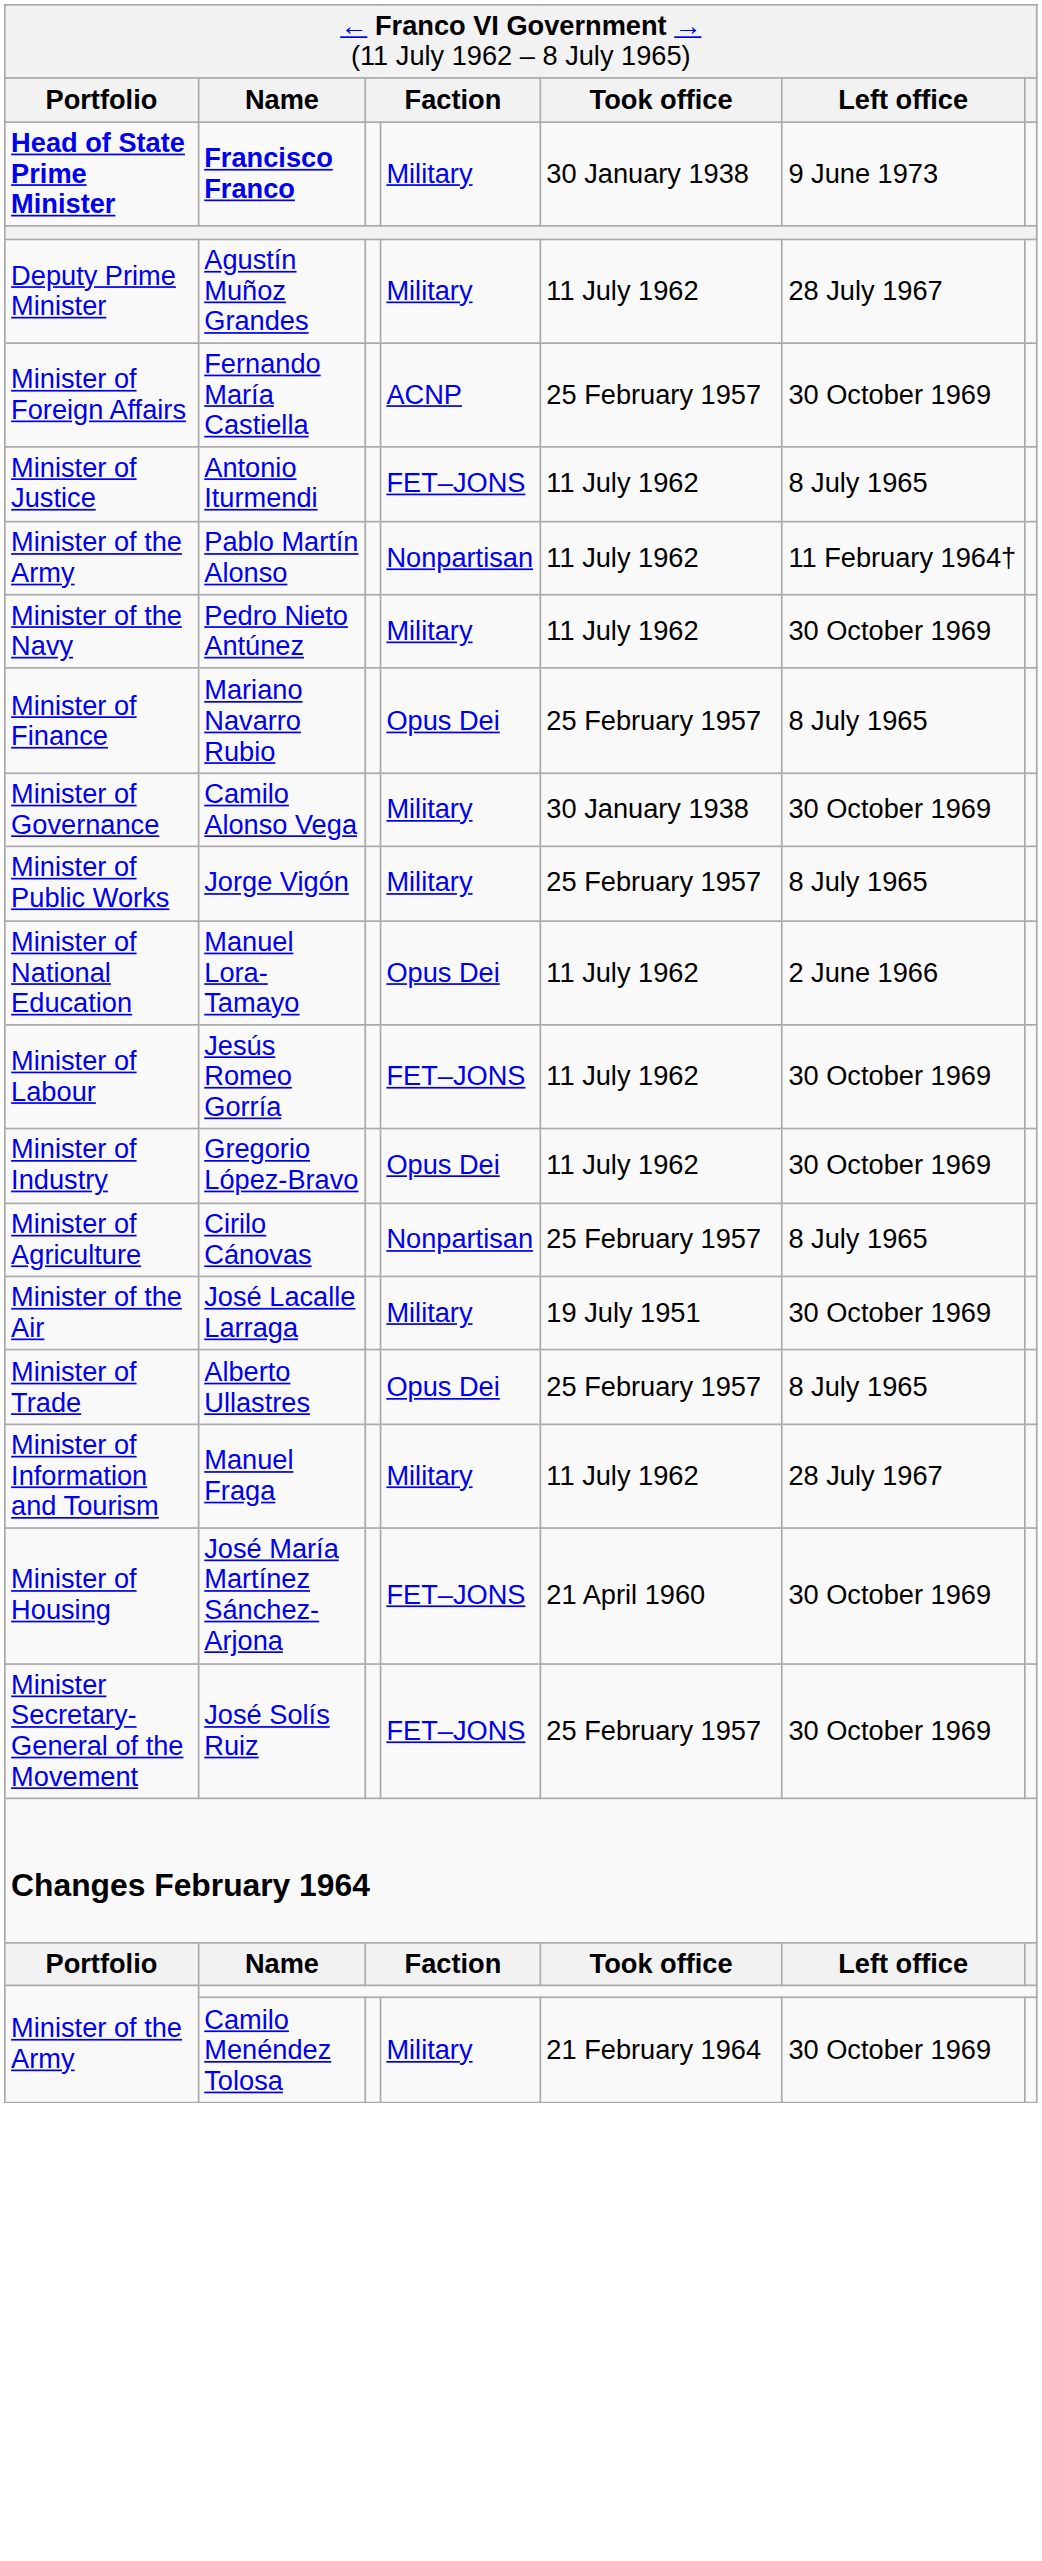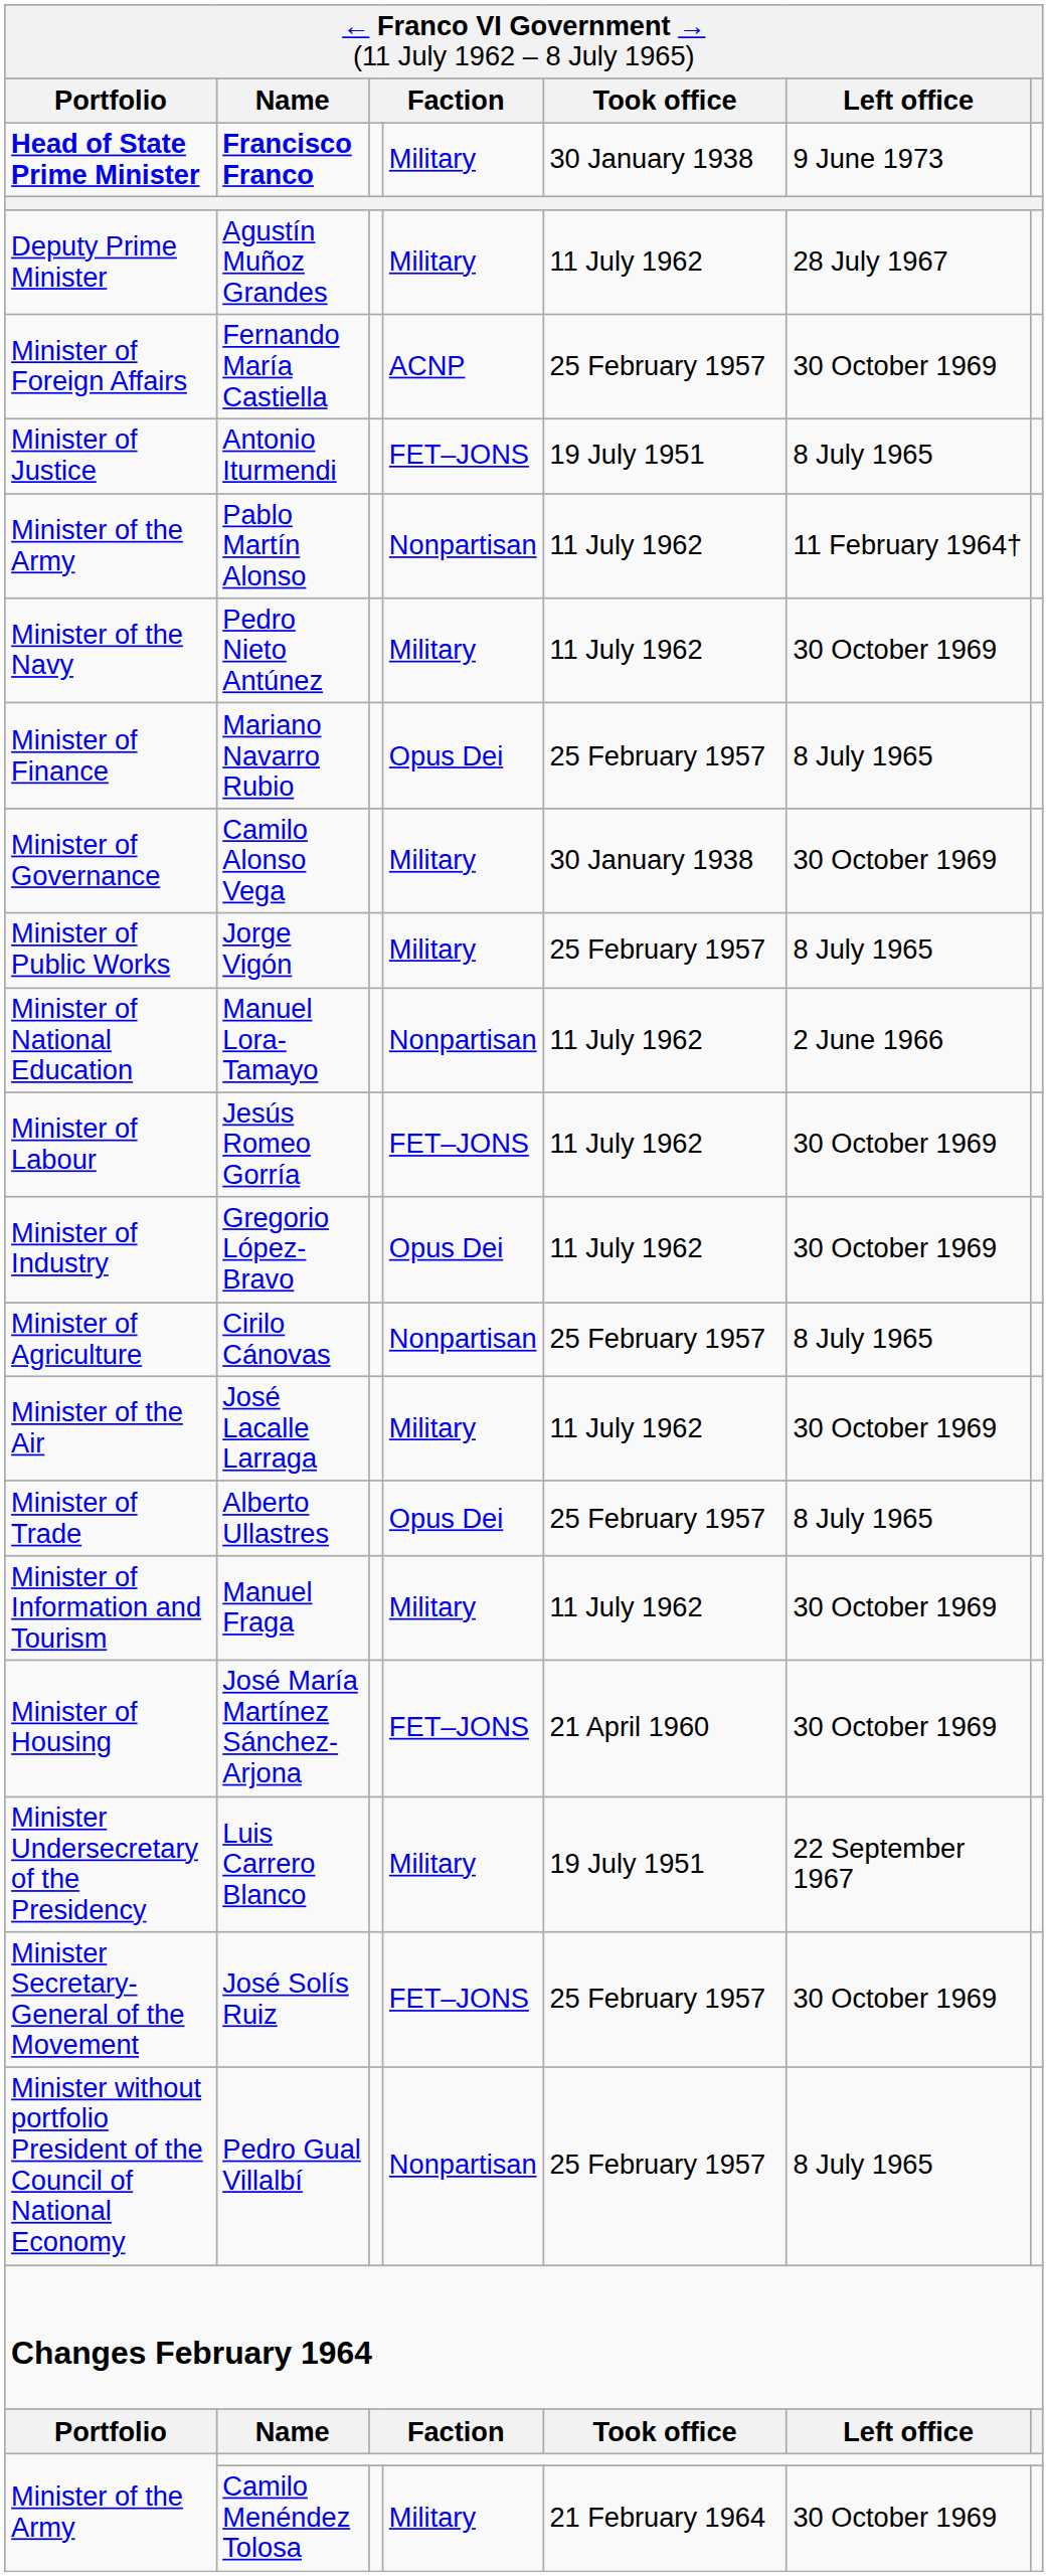Antonio Iturmendi | column 5: 11 July 1962 -> 19 July 1951
Manuel Lora-Tamayo | column 4: Opus Dei -> Nonpartisan
José Lacalle Larraga | column 5: 19 July 1951 -> 11 July 1962
Manuel Fraga | column 6: 28 July 1967 -> 30 October 1969
+ row: Minister Undersecretary of the Presidency | Luis Carrero Blanco | Military | 19 July 1951 | 22 September 1967
+ row: Minister without portfolio President of the Council of National Economy | Pedro Gual Villalbí | Nonpartisan | 25 February 1957 | 8 July 1965
